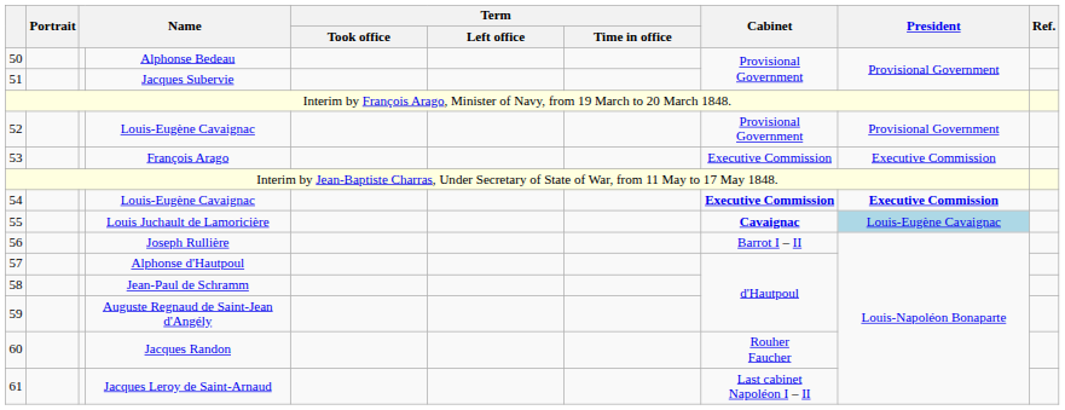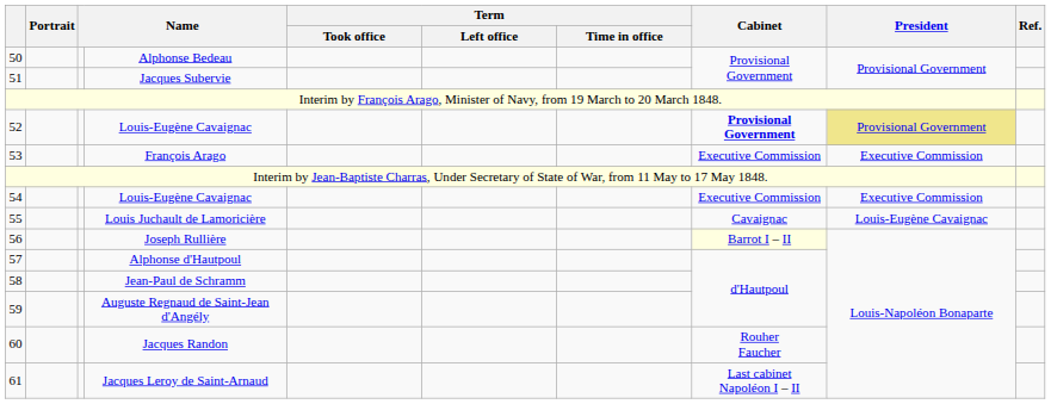52 / Louis-Eugène Cavaignac | Cabinet: normal -> bold
52 / Louis-Eugène Cavaignac | President: no background -> khaki background
54 / Louis-Eugène Cavaignac | Cabinet: bold -> normal
54 / Louis-Eugène Cavaignac | President: bold -> normal
Louis Juchault de Lamoricière | Cabinet: bold -> normal
Louis Juchault de Lamoricière | President: lightblue background -> no background
Joseph Rullière | Cabinet: no background -> lightyellow background
